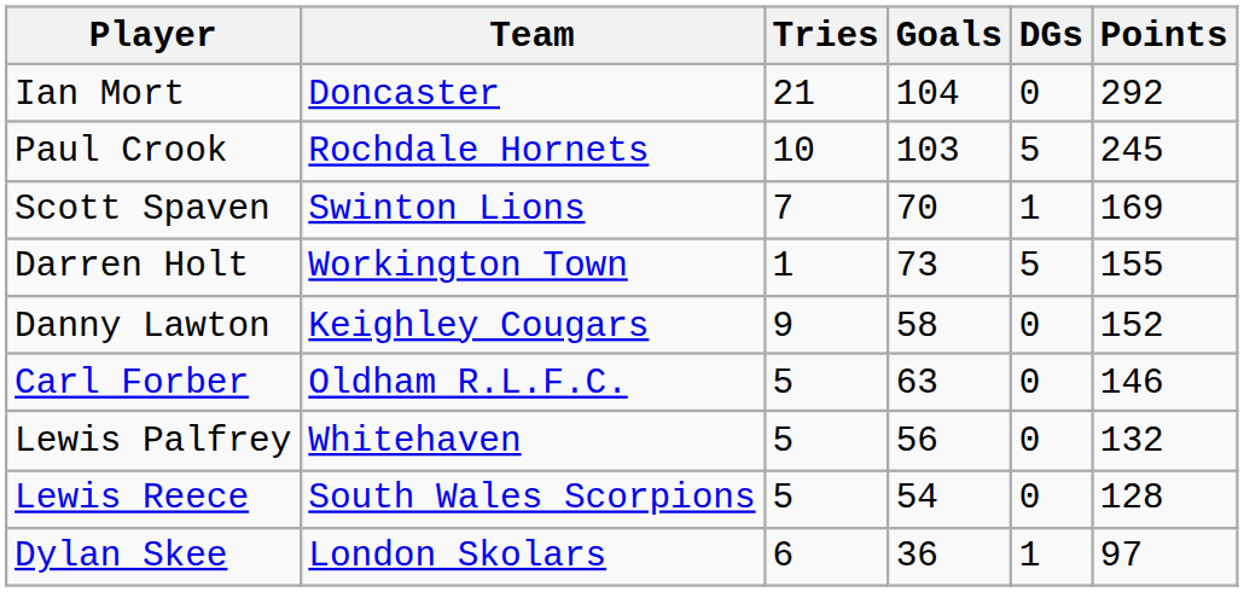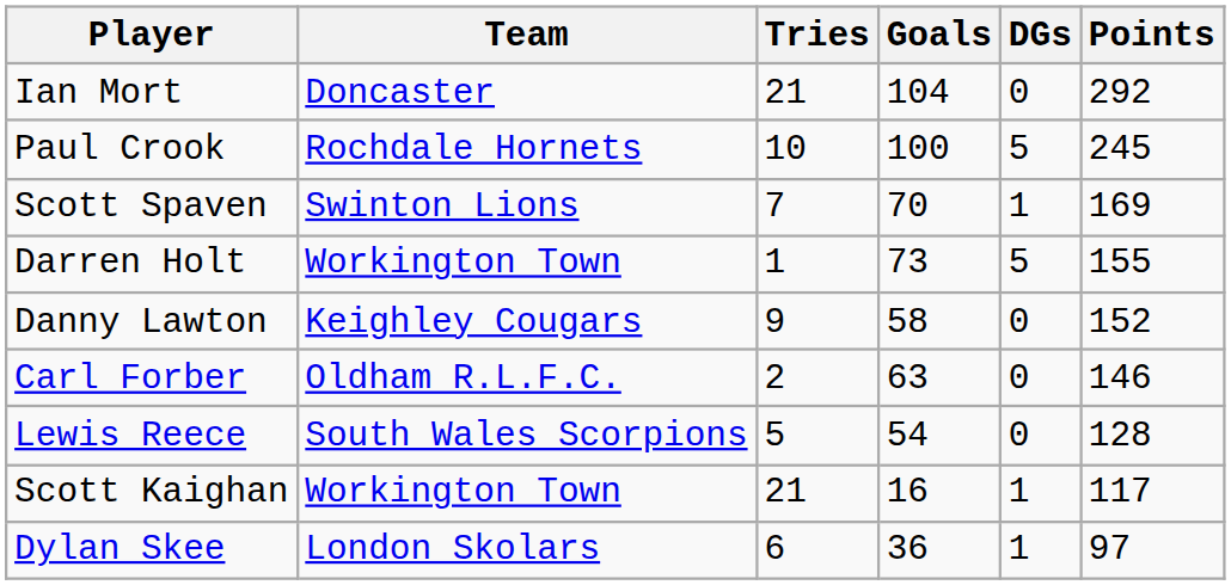Paul Crook | Goals: 103 -> 100
Carl Forber | Tries: 5 -> 2
- row: Lewis Palfrey | Whitehaven | 5 | 56 | 0 | 132
+ row: Scott Kaighan | Workington Town | 21 | 16 | 1 | 117
